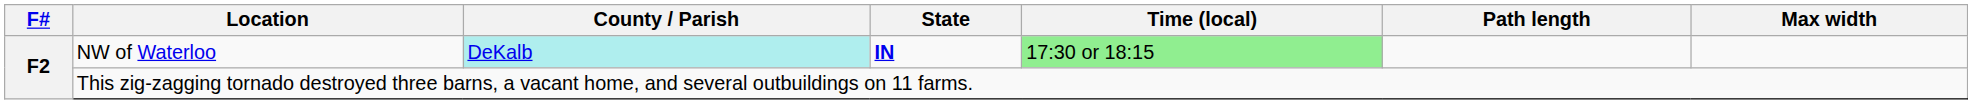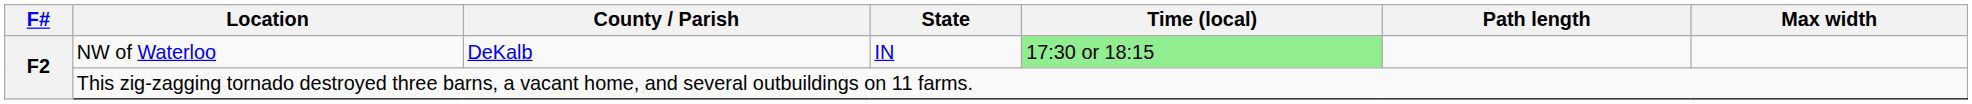NW of Waterloo | County / Parish: paleturquoise background -> no background
NW of Waterloo | State: bold -> normal
